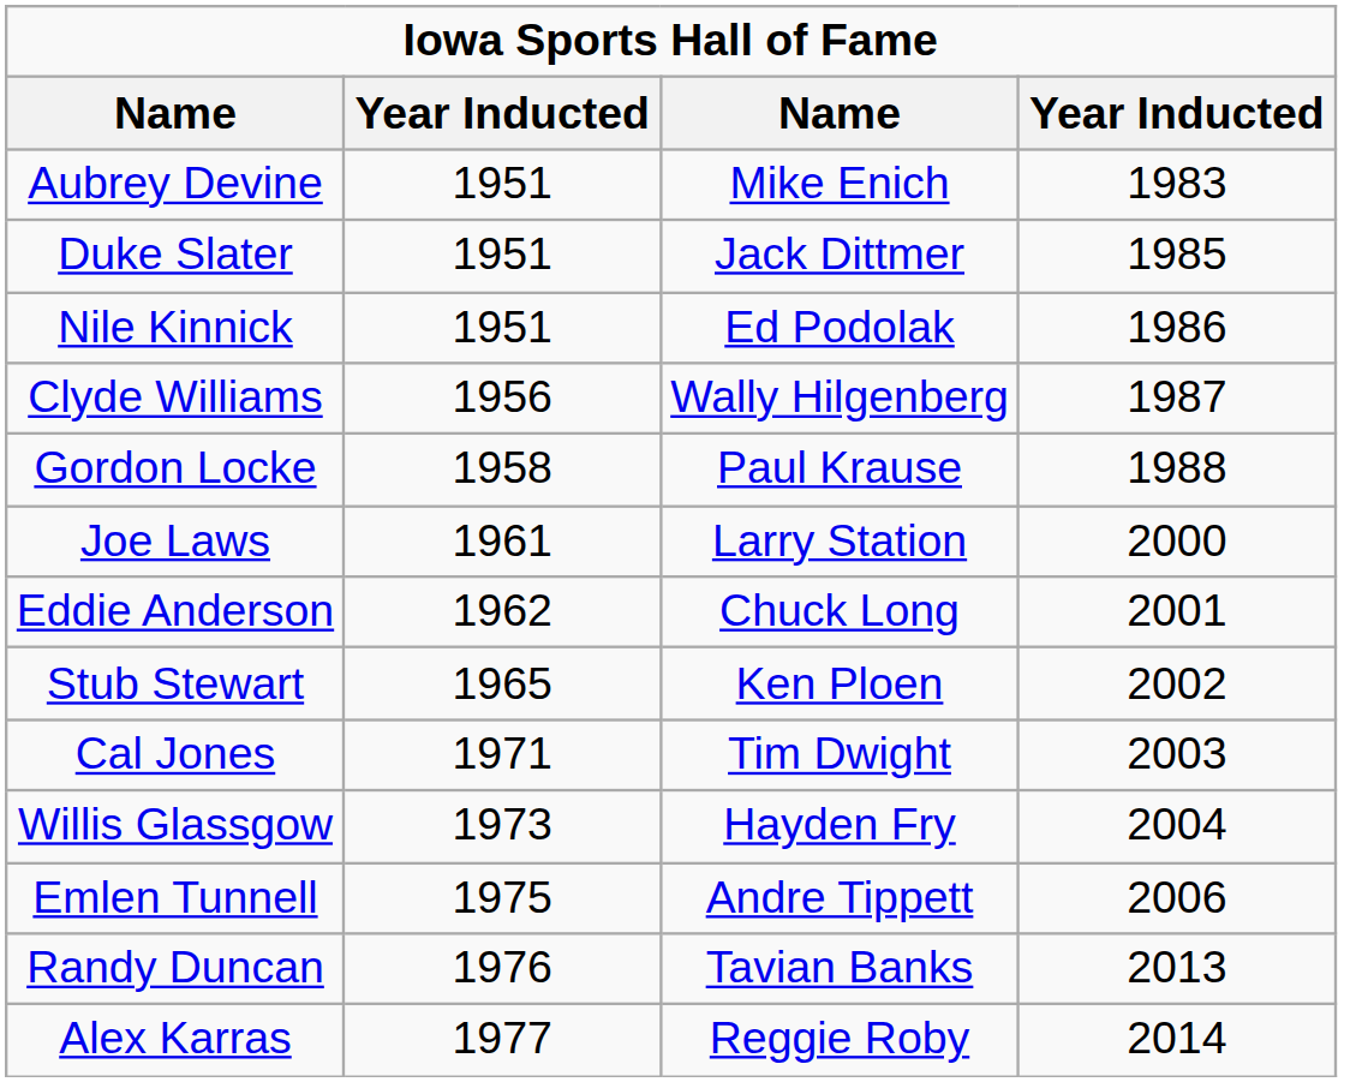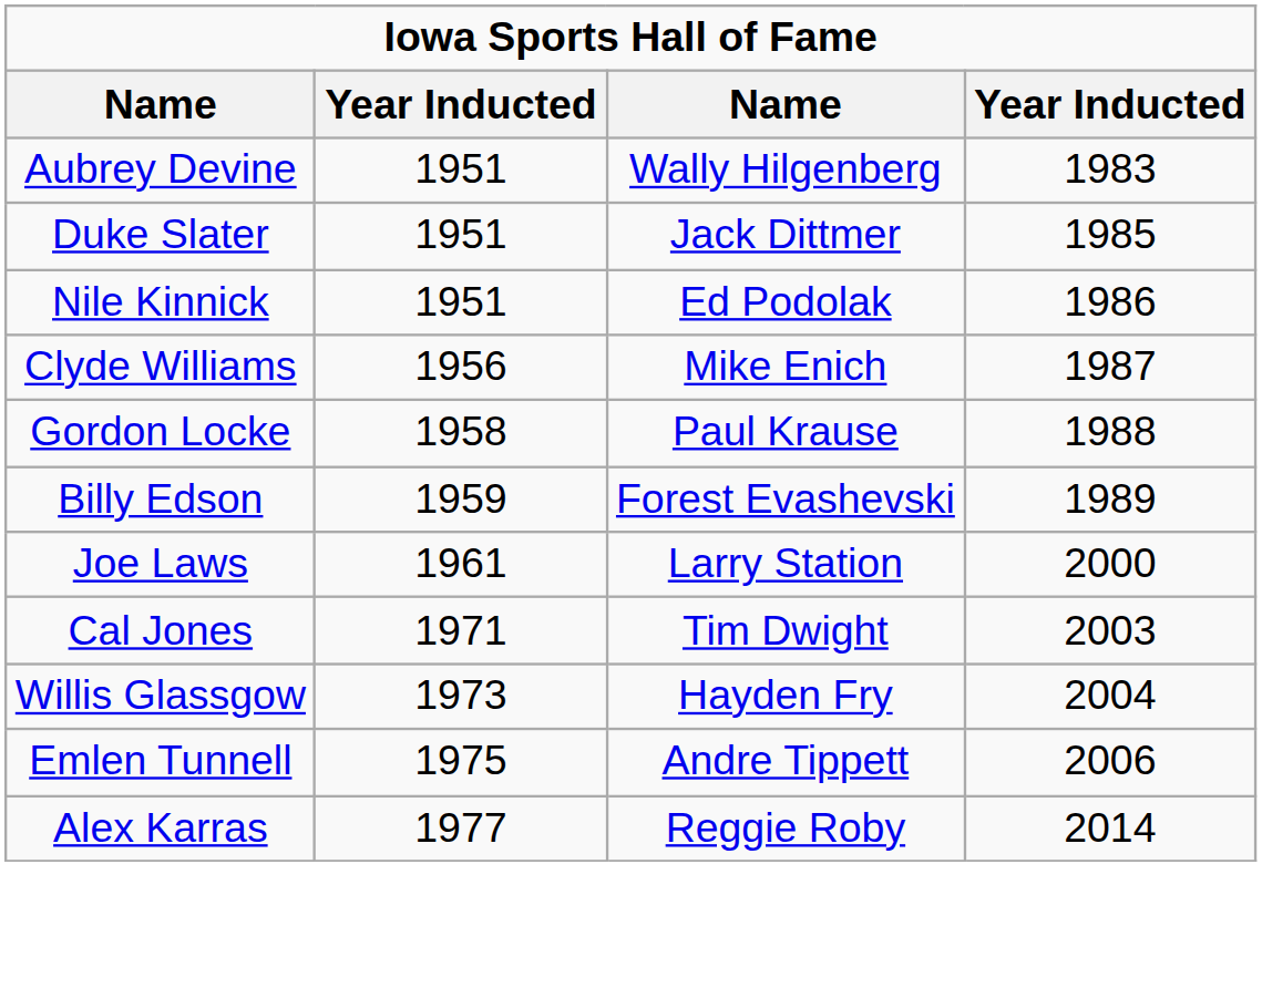Aubrey Devine | column 3: Mike Enich -> Wally Hilgenberg
Clyde Williams | column 3: Wally Hilgenberg -> Mike Enich
+ row: Billy Edson | 1959 | Forest Evashevski | 1989
- row: Eddie Anderson | 1962 | Chuck Long | 2001
- row: Stub Stewart | 1965 | Ken Ploen | 2002
- row: Randy Duncan | 1976 | Tavian Banks | 2013
